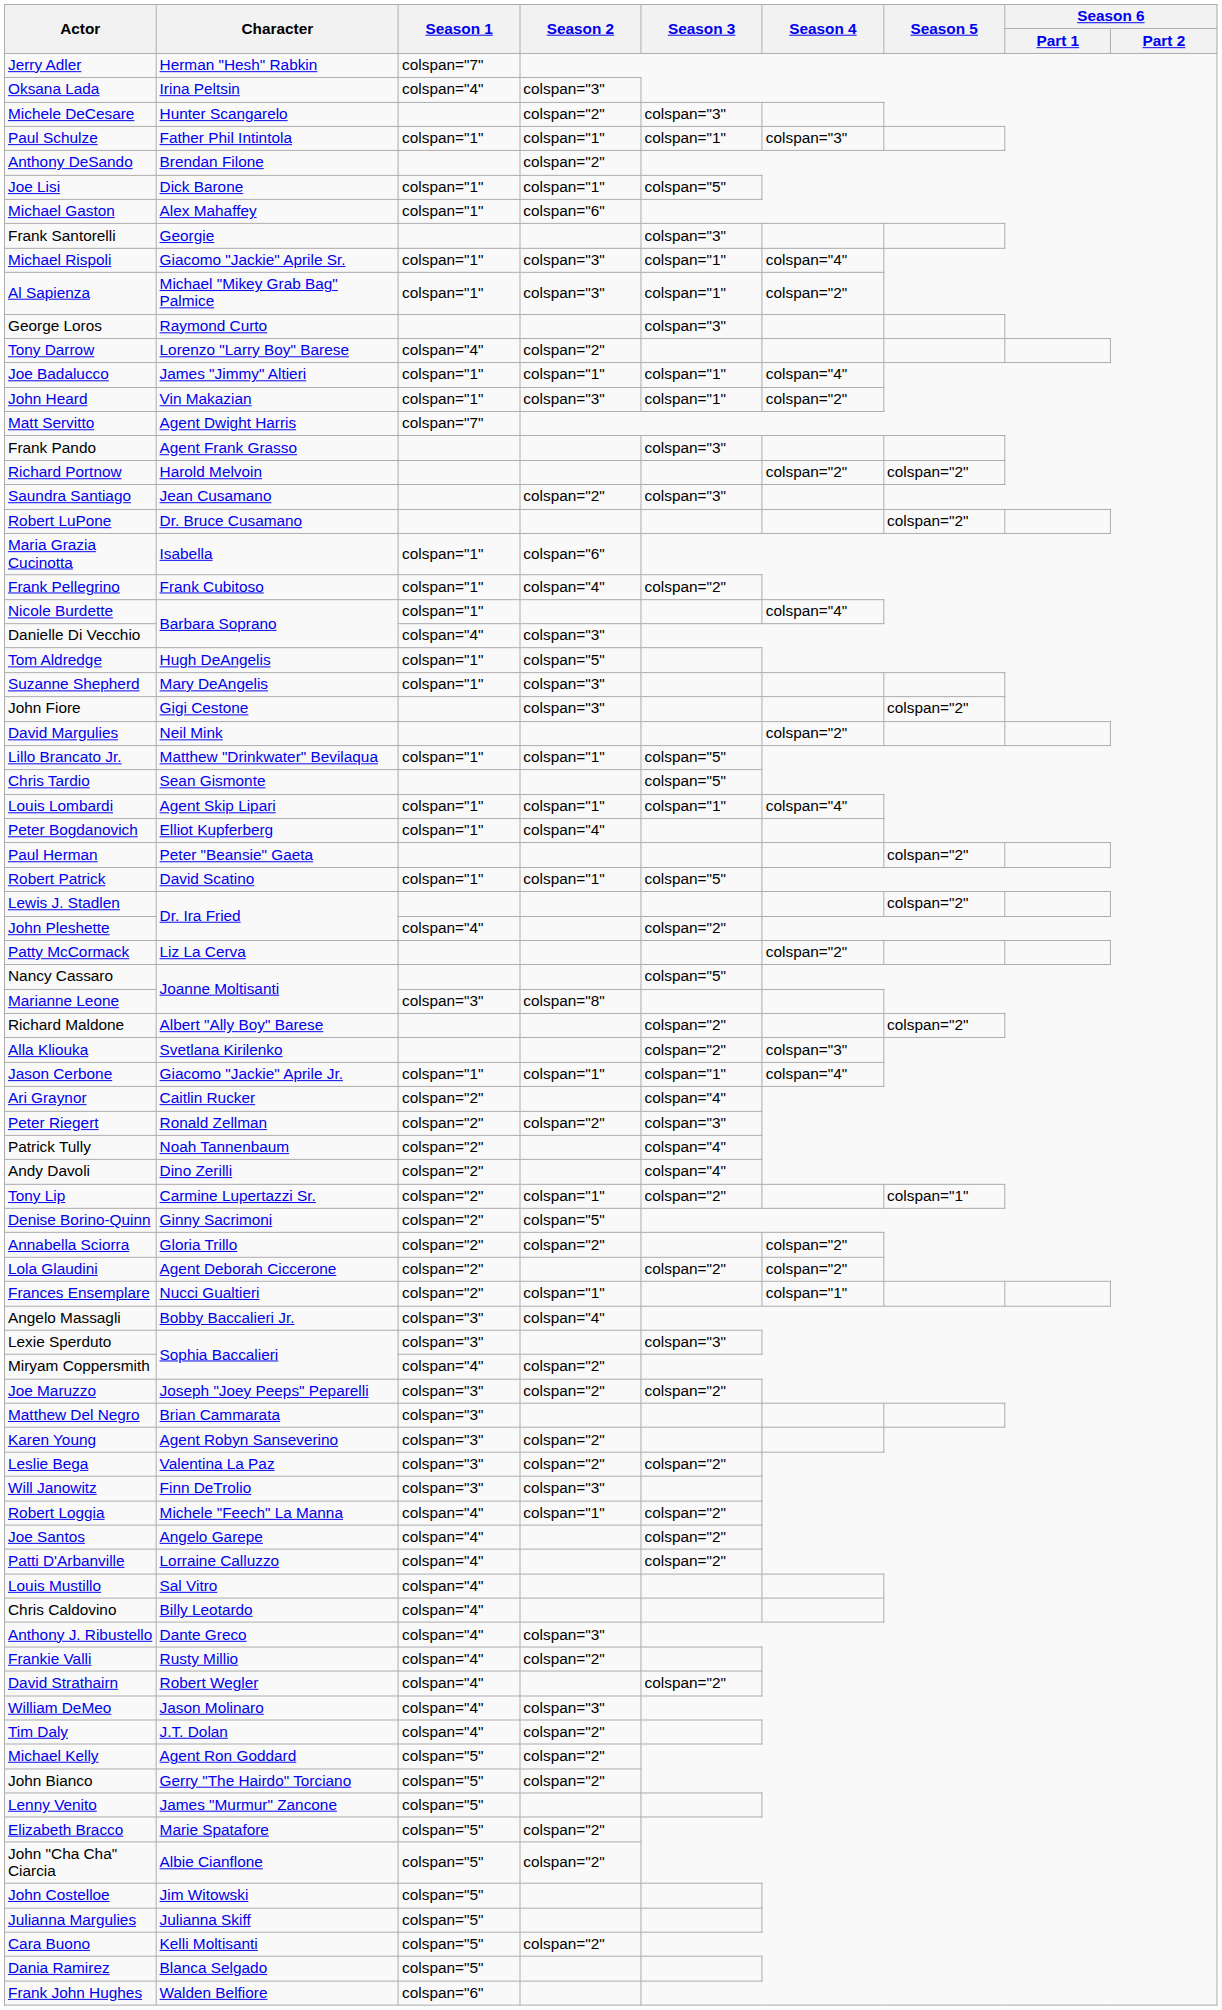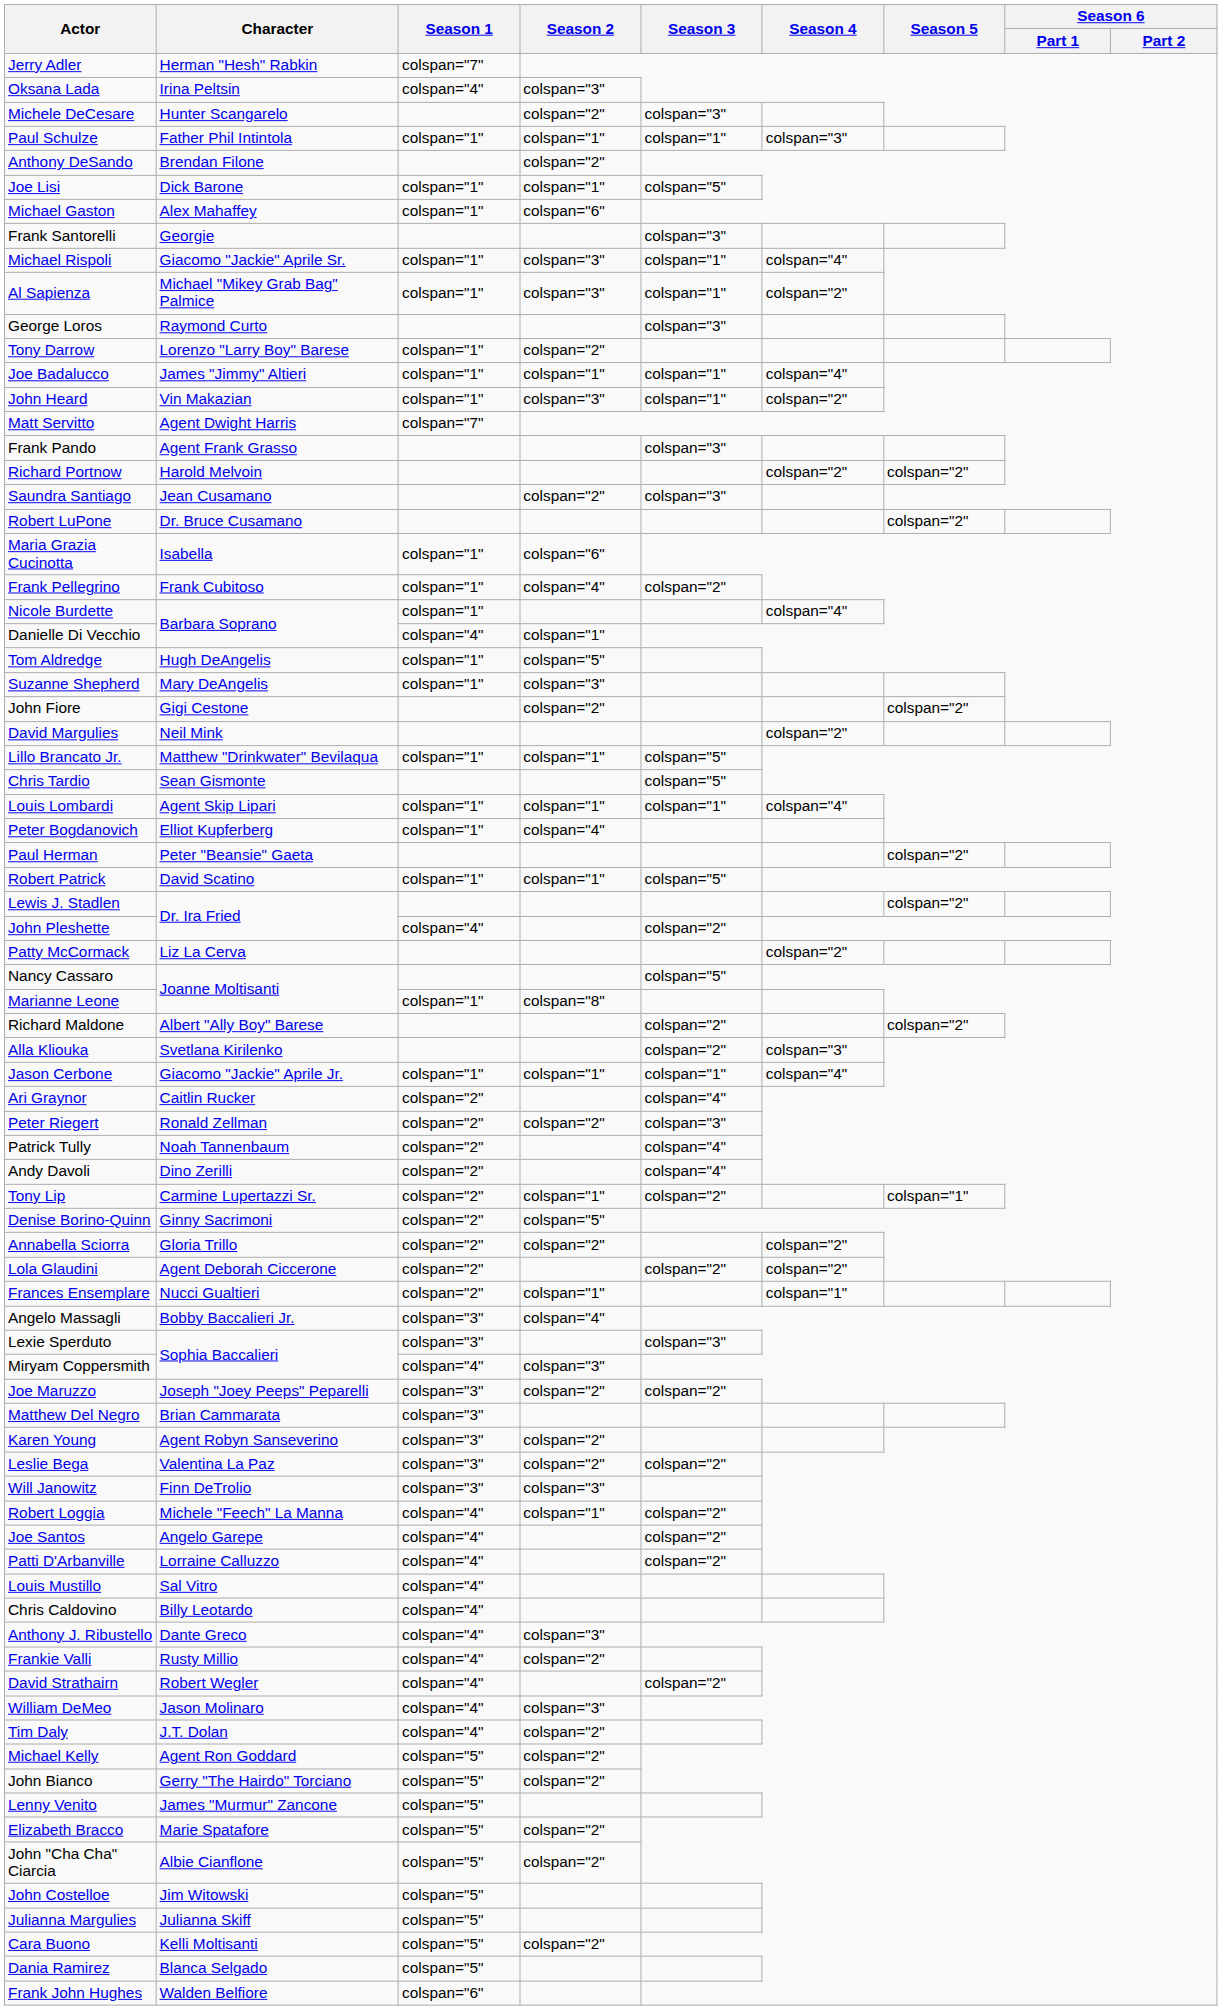Tony Darrow | Season 1: colspan="4" -> colspan="1"
Danielle Di Vecchio | Season 2: colspan="3" -> colspan="1"
John Fiore | Season 2: colspan="3" -> colspan="2"
Marianne Leone | Season 1: colspan="3" -> colspan="1"
Miryam Coppersmith | Season 2: colspan="2" -> colspan="3"
